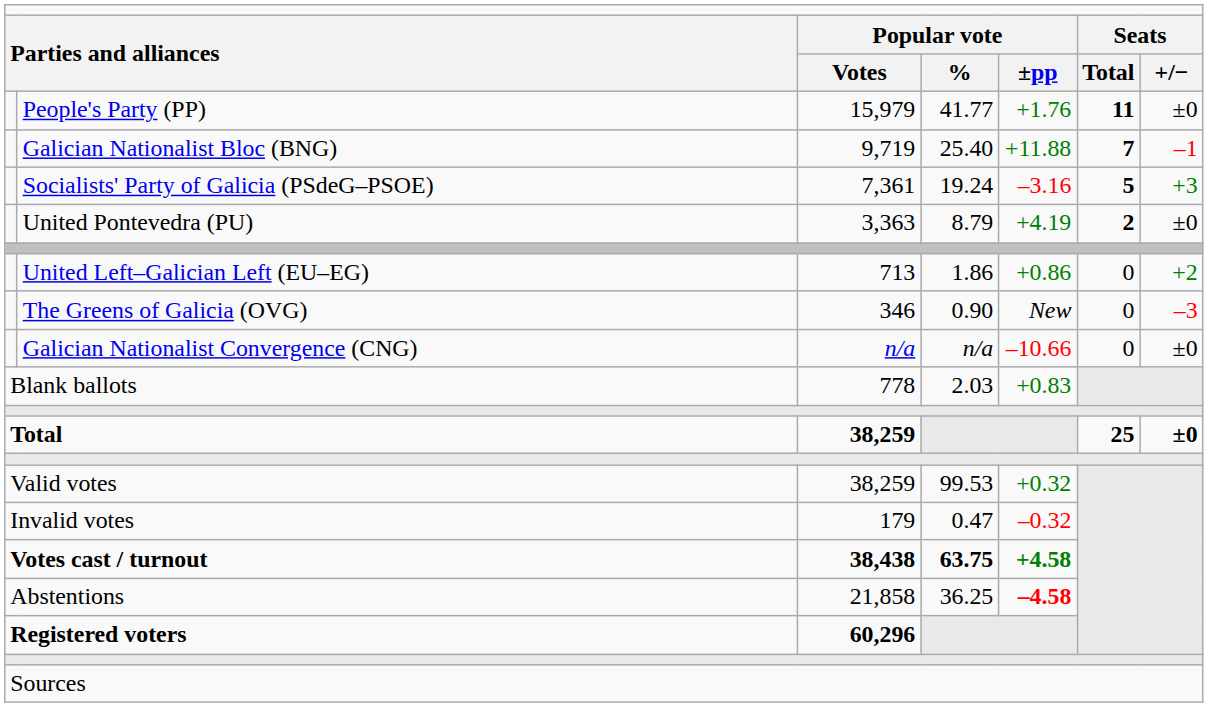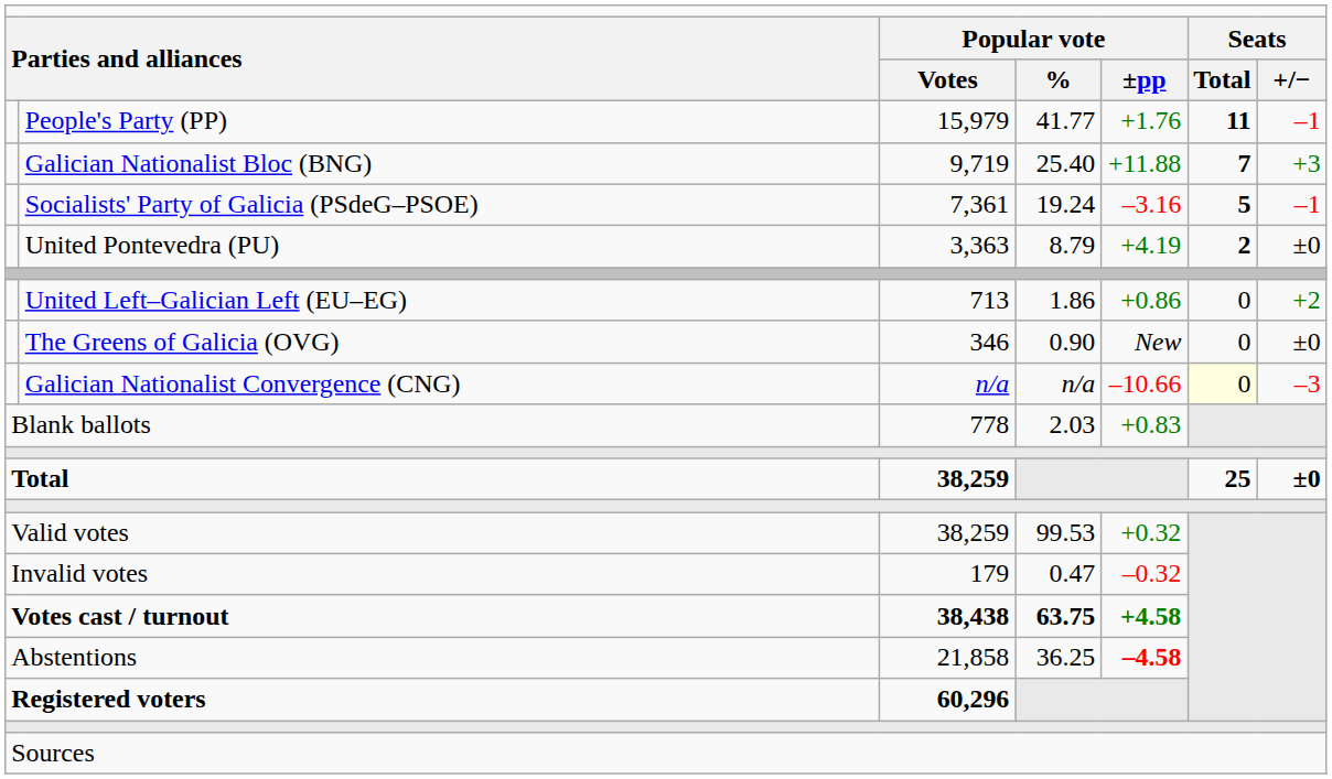People's Party (PP) | column 7: ±0 -> –1
Galician Nationalist Bloc (BNG) | column 7: –1 -> +3
Socialists' Party of Galicia (PSdeG–PSOE) | column 7: +3 -> –1
The Greens of Galicia (OVG) | column 7: –3 -> ±0
Galician Nationalist Convergence (CNG) | column 6: no background -> lightyellow background
Galician Nationalist Convergence (CNG) | column 7: ±0 -> –3
